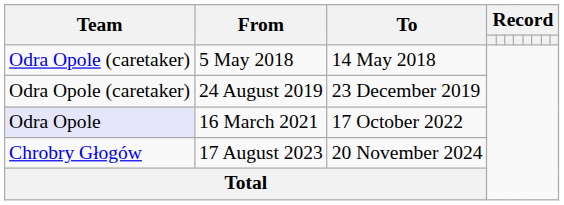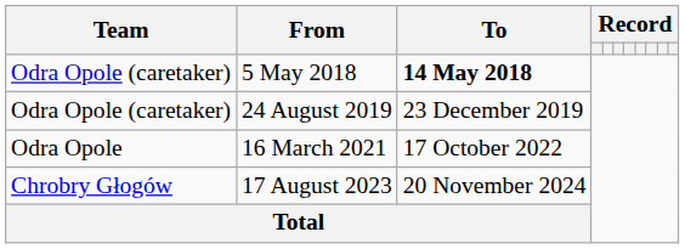5 May 2018 | To: normal -> bold
16 March 2021 | Team: lavender background -> no background
